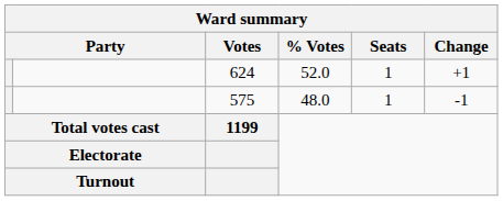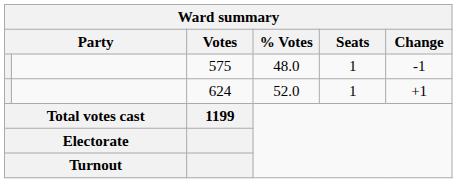rows swapped: 624 <-> 575
